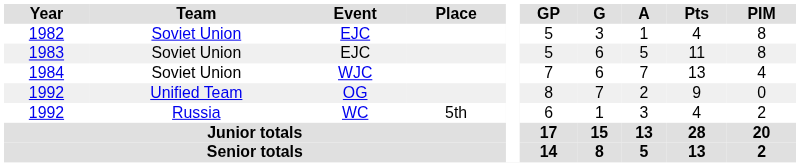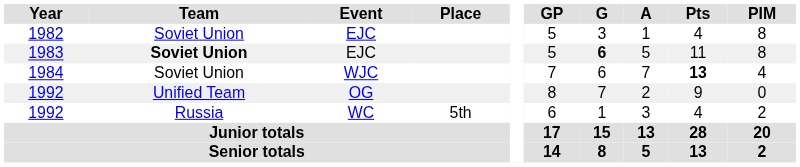1983 | Team: normal -> bold
1983 | G: normal -> bold
1984 | Pts: normal -> bold
